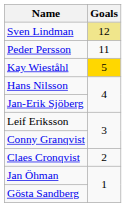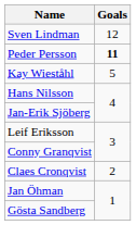Sven Lindman | Goals: khaki background -> no background
Peder Persson | Goals: normal -> bold
Kay Wieståhl | Goals: gold background -> no background
